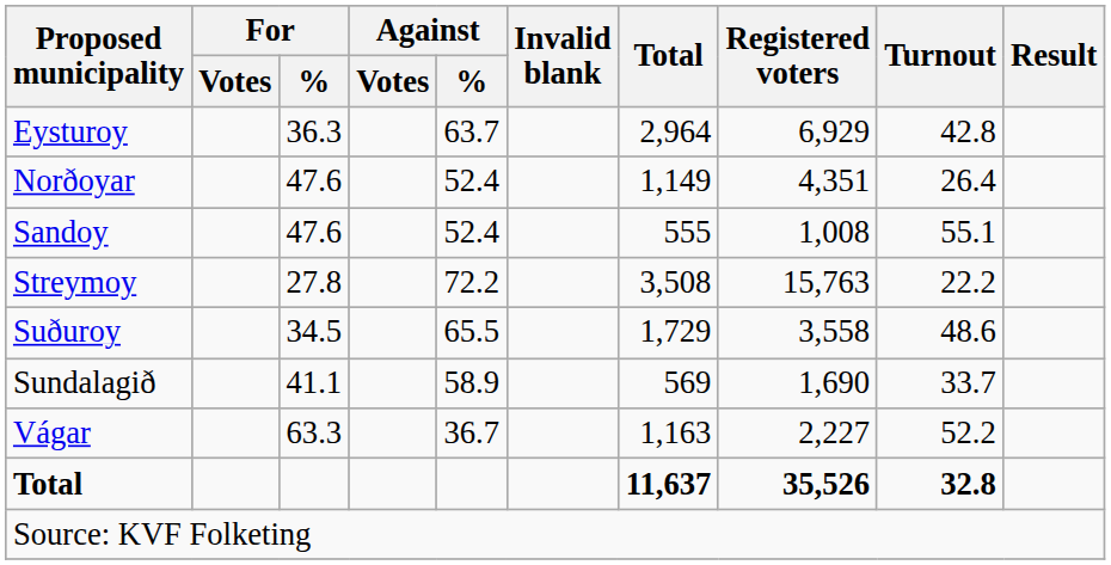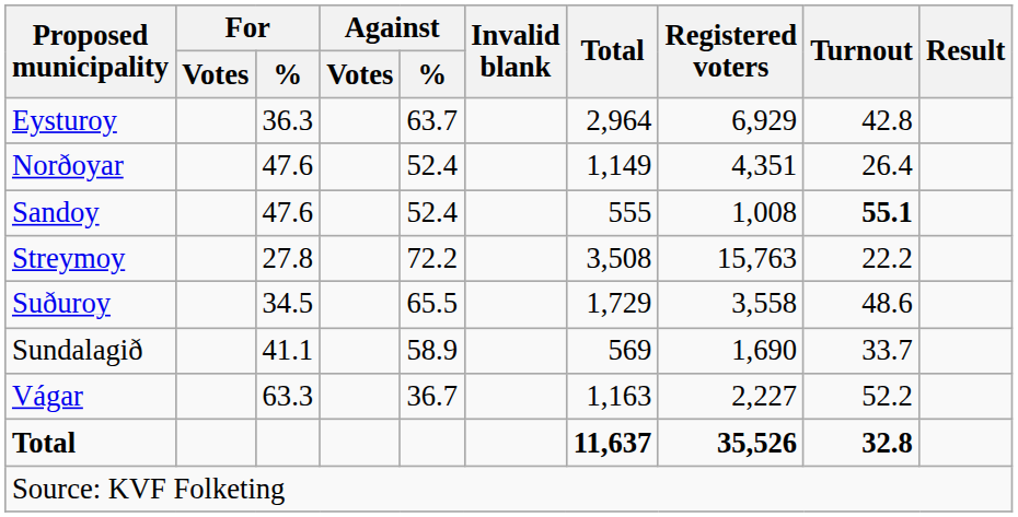Sandoy | Turnout: normal -> bold
